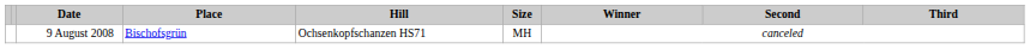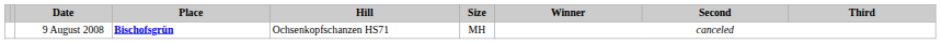9 August 2008 | Place: normal -> bold
